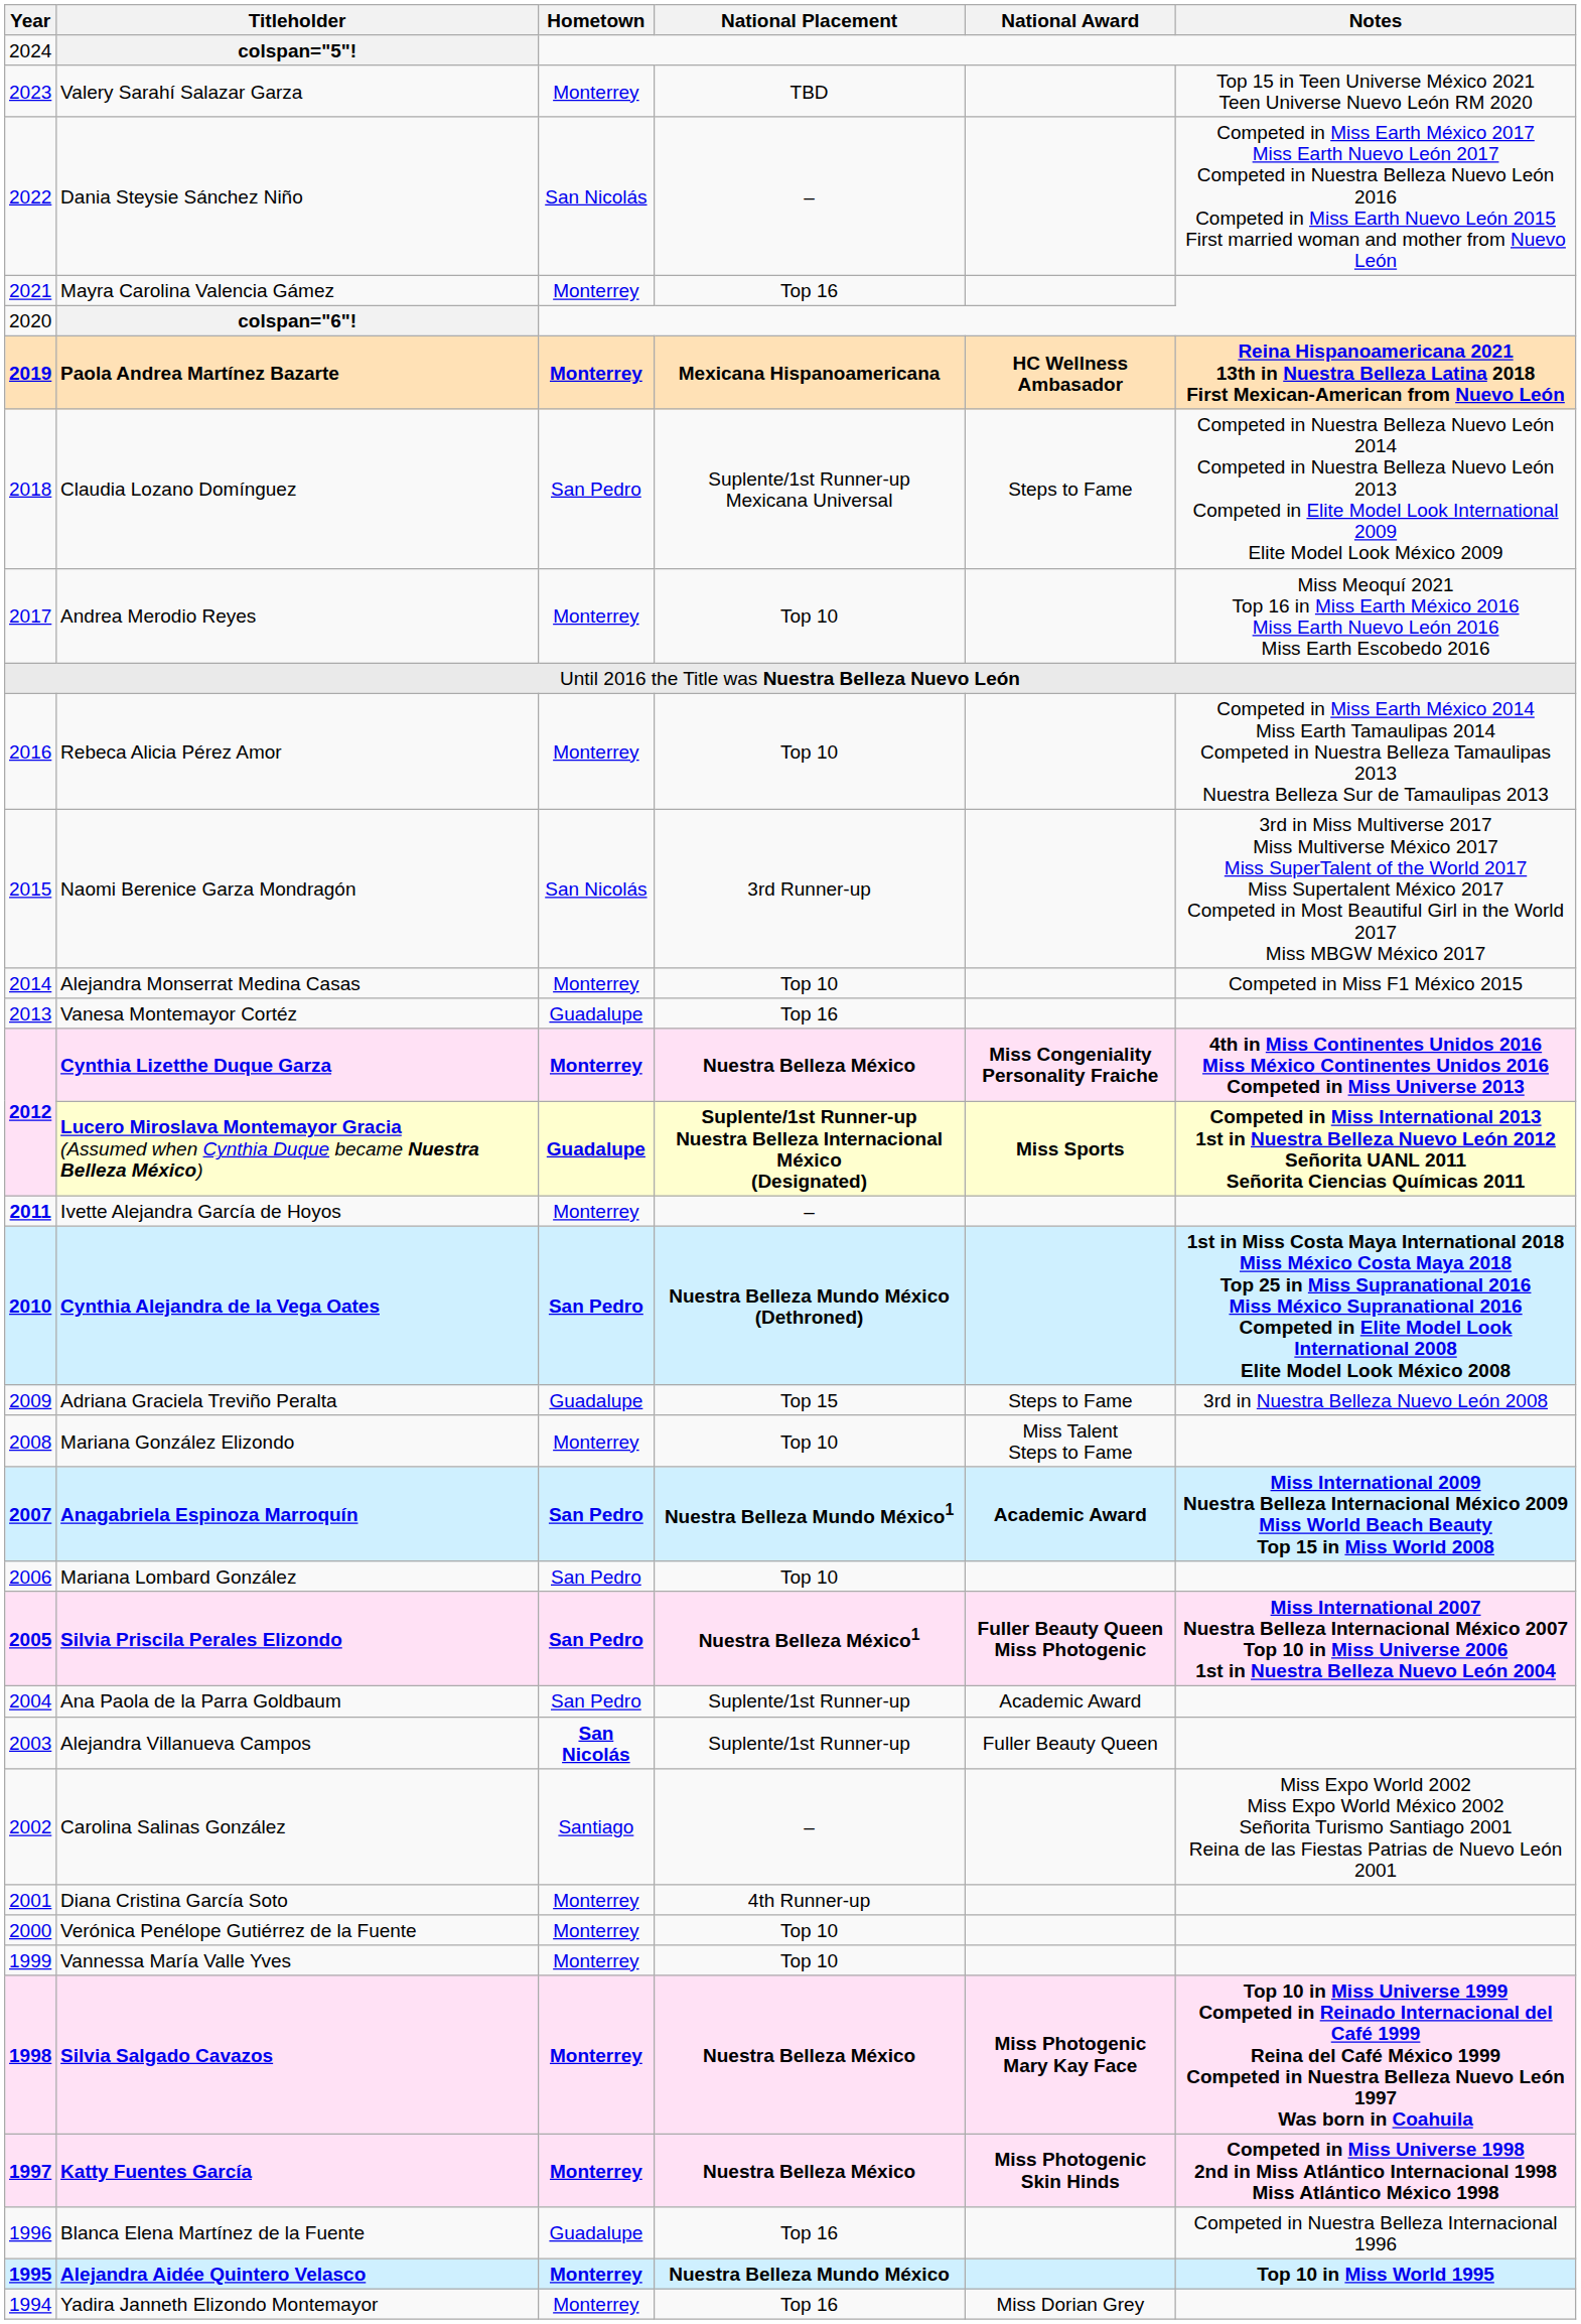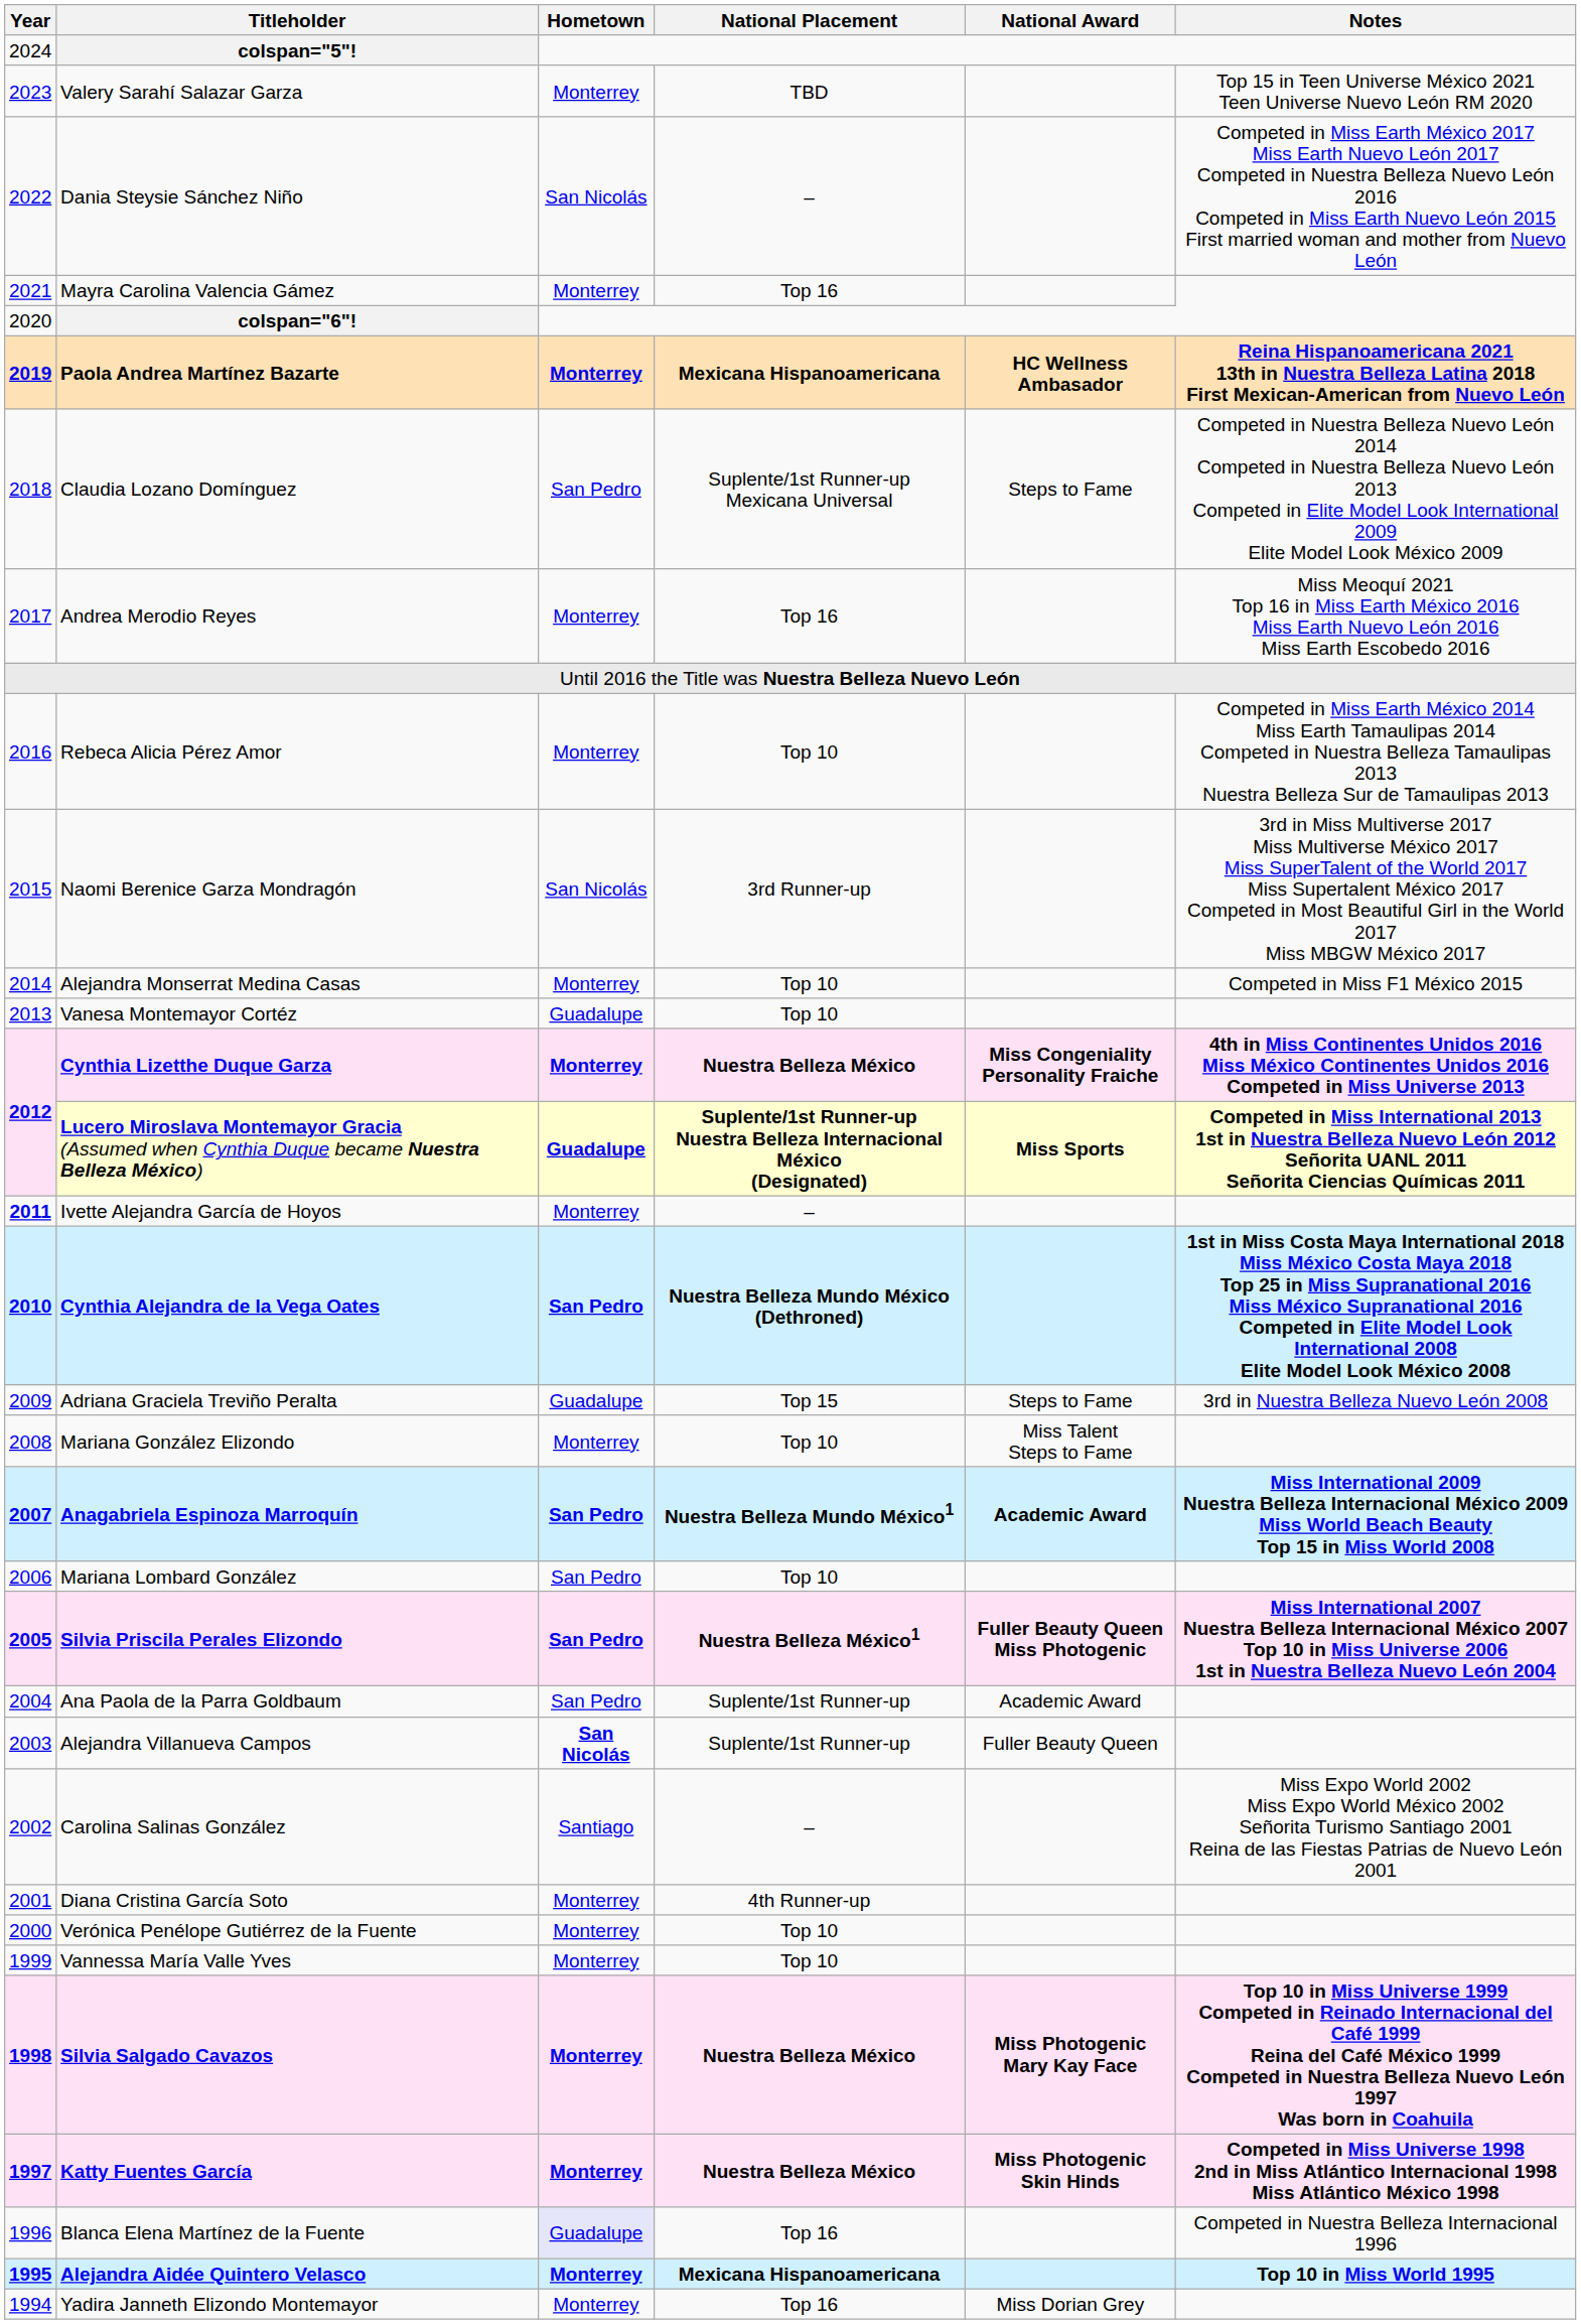Andrea Merodio Reyes | National Placement: Top 10 -> Top 16
Vanesa Montemayor Cortéz | National Placement: Top 16 -> Top 10
Blanca Elena Martínez de la Fuente | Hometown: no background -> lavender background
Alejandra Aidée Quintero Velasco | National Placement: Nuestra Belleza Mundo México -> Mexicana Hispanoamericana
